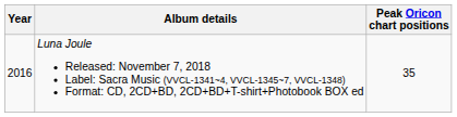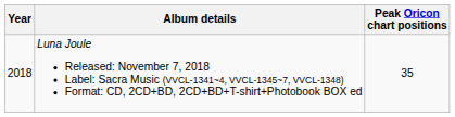row 2 | Year: 2016 -> 2018
